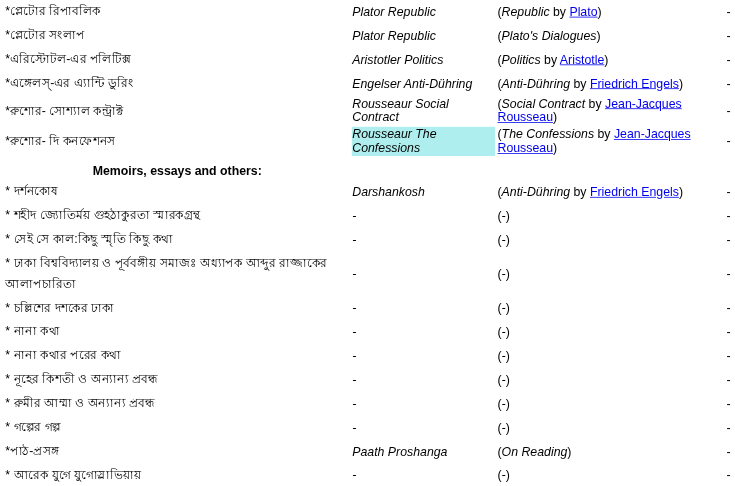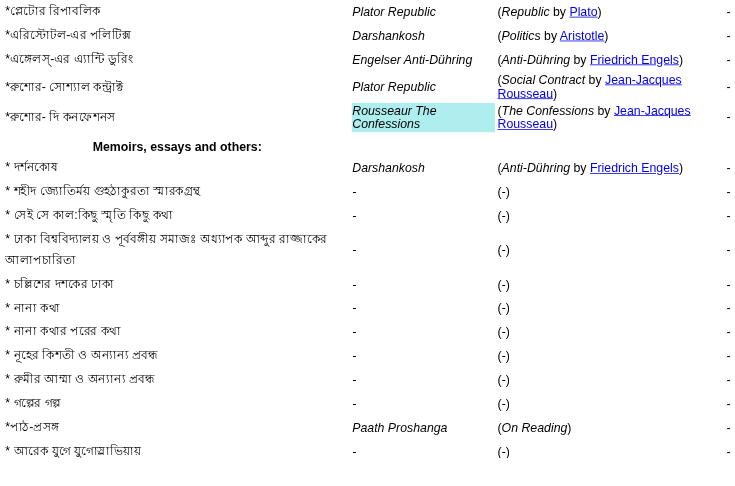- row: *প্লেটোর সংলাপ | Plator Republic | (Plato's Dialogues) | -
*এরিস্টোটল-এর পলিটিক্স | column 2: Aristotler Politics -> Darshankosh
*রুশোর- সোশ্যাল কন্ট্রাক্ট | column 2: Rousseaur Social Contract -> Plator Republic
